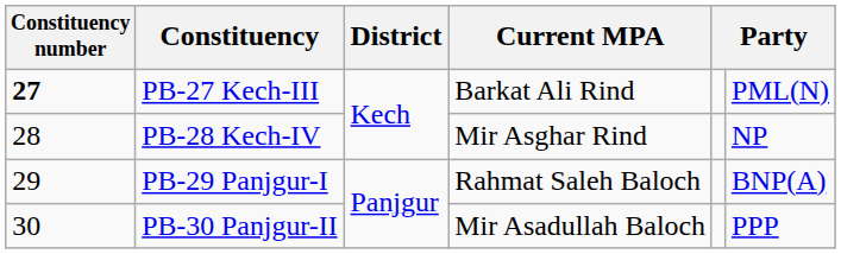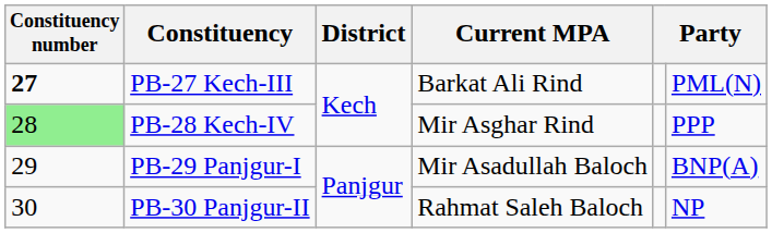PB-28 Kech-IV | Constituency number: no background -> lightgreen background
PB-28 Kech-IV | column 6: NP -> PPP
PB-29 Panjgur-I | Current MPA: Rahmat Saleh Baloch -> Mir Asadullah Baloch
PB-30 Panjgur-II | Current MPA: Mir Asadullah Baloch -> Rahmat Saleh Baloch
PB-30 Panjgur-II | column 6: PPP -> NP
